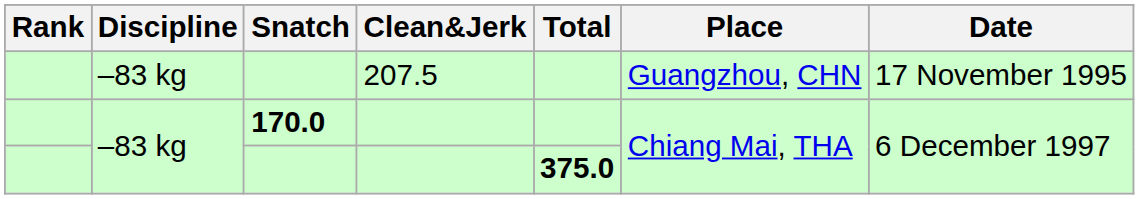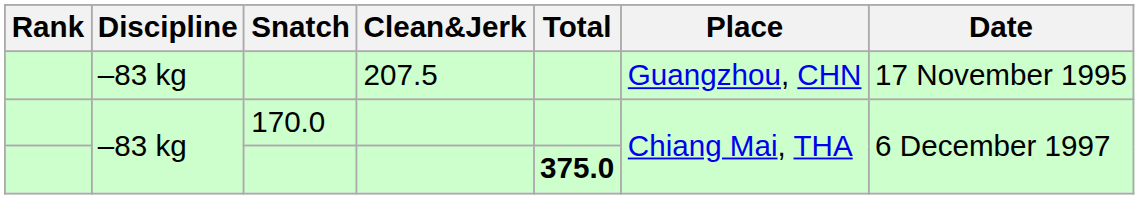170.0 | Snatch: bold -> normal
